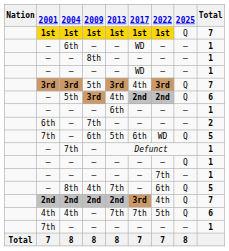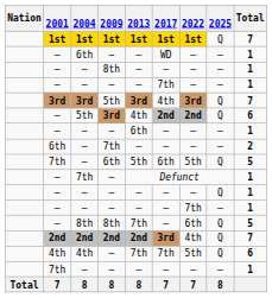row 5 | 2017: WD -> 7th
row 10 | 2022: WD -> 5th
row 14 | 2009: 4th -> 8th
